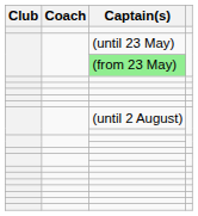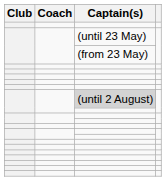(from 23 May) | Captain(s): lightgreen background -> no background
(until 2 August) | Captain(s): no background -> lightgrey background
